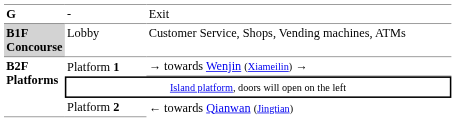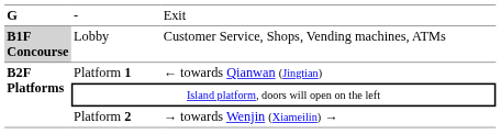Platform 1 | column 3: → towards Wenjin (Xiameilin) → -> ← towards Qianwan (Jingtian)
Platform 2 | column 3: ← towards Qianwan (Jingtian) -> → towards Wenjin (Xiameilin) →
